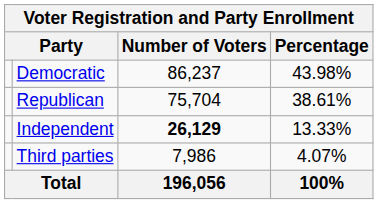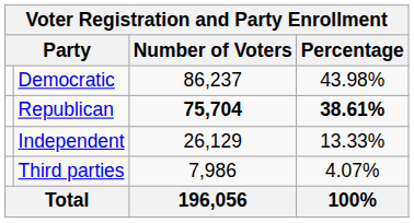Republican | Number of Voters: normal -> bold
Republican | Percentage: normal -> bold
Independent | Number of Voters: bold -> normal
